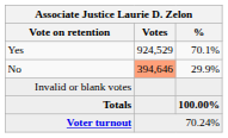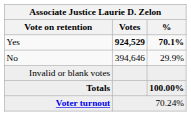Yes | Votes: normal -> bold
Yes | %: normal -> bold
No | Votes: lightsalmon background -> no background
